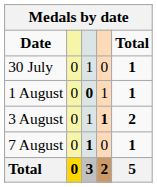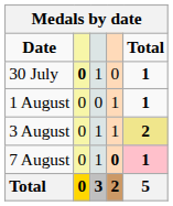30 July | column 2: normal -> bold
1 August | column 3: bold -> normal
3 August | column 4: bold -> normal
3 August | Total: no background -> khaki background
7 August | column 3: bold -> normal
7 August | column 4: normal -> bold
7 August | Total: no background -> pink background
